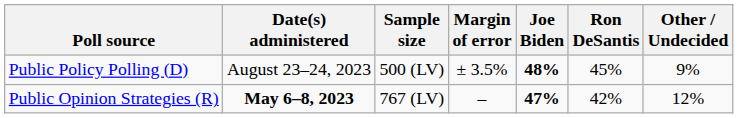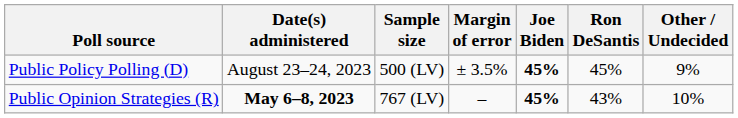Public Policy Polling (D) | Joe Biden: 48% -> 45%
Public Opinion Strategies (R) | Joe Biden: 47% -> 45%
Public Opinion Strategies (R) | Ron DeSantis: 42% -> 43%
Public Opinion Strategies (R) | Other / Undecided: 12% -> 10%
